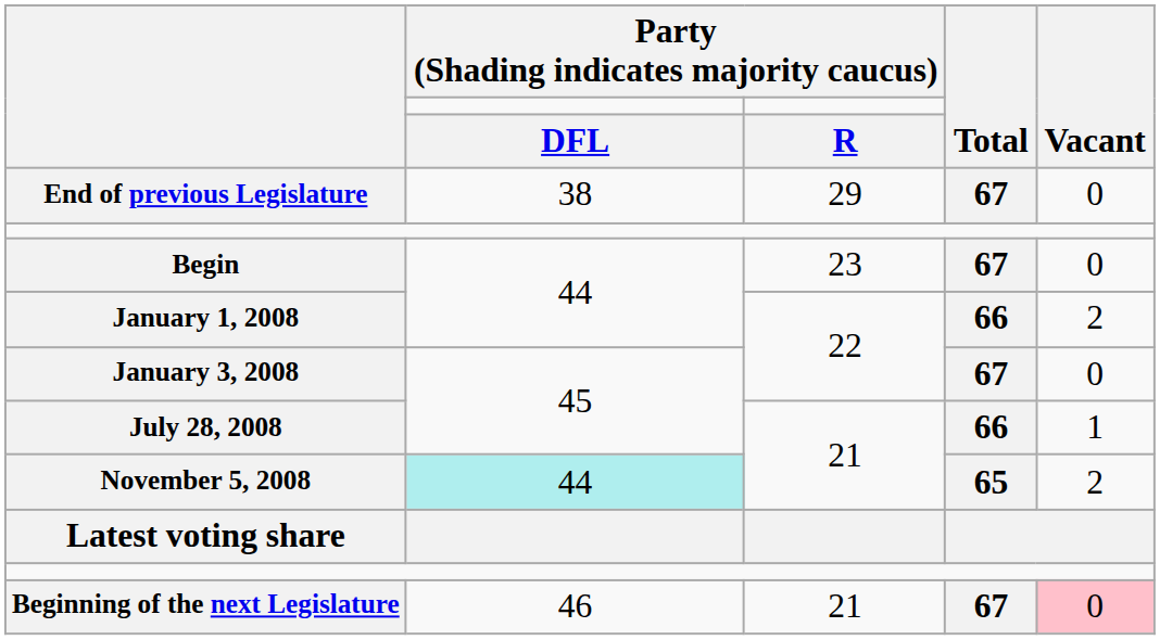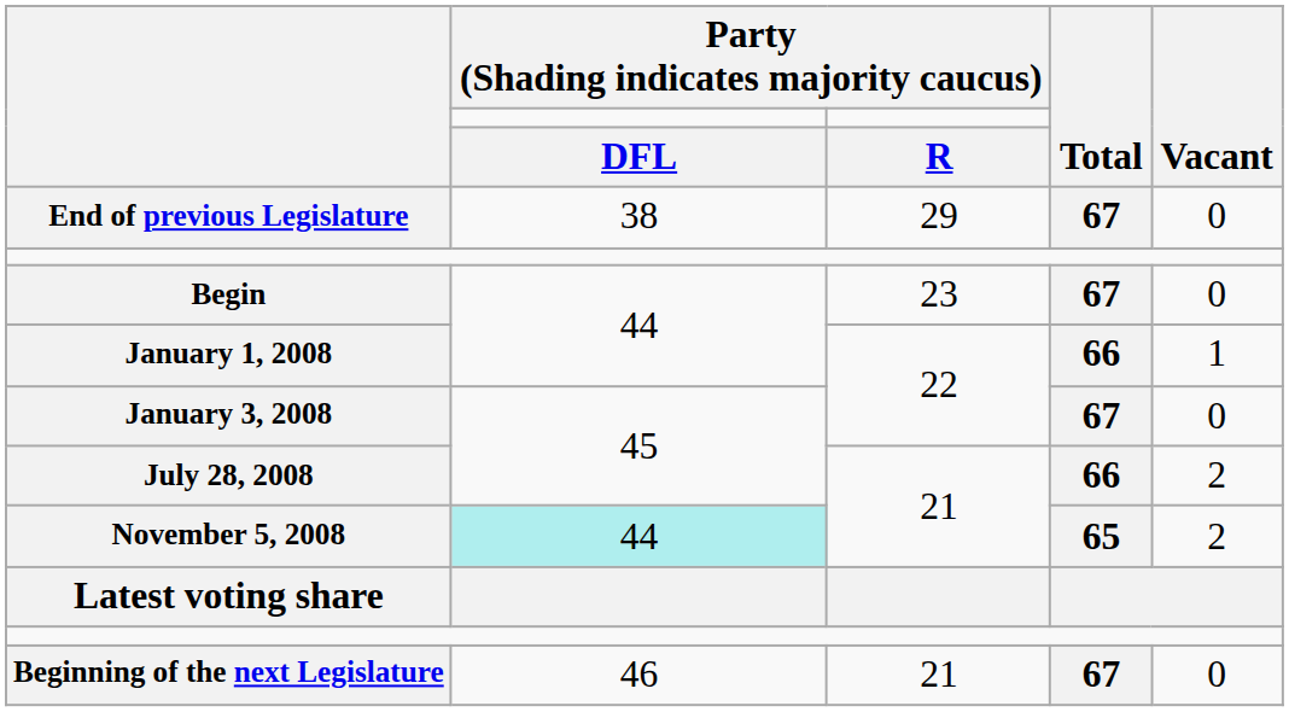January 1, 2008 | Vacant: 2 -> 1
July 28, 2008 | Vacant: 1 -> 2
Beginning of the next Legislature | Vacant: pink background -> no background
